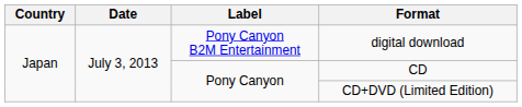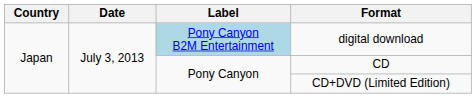digital download | Label: no background -> lightblue background
